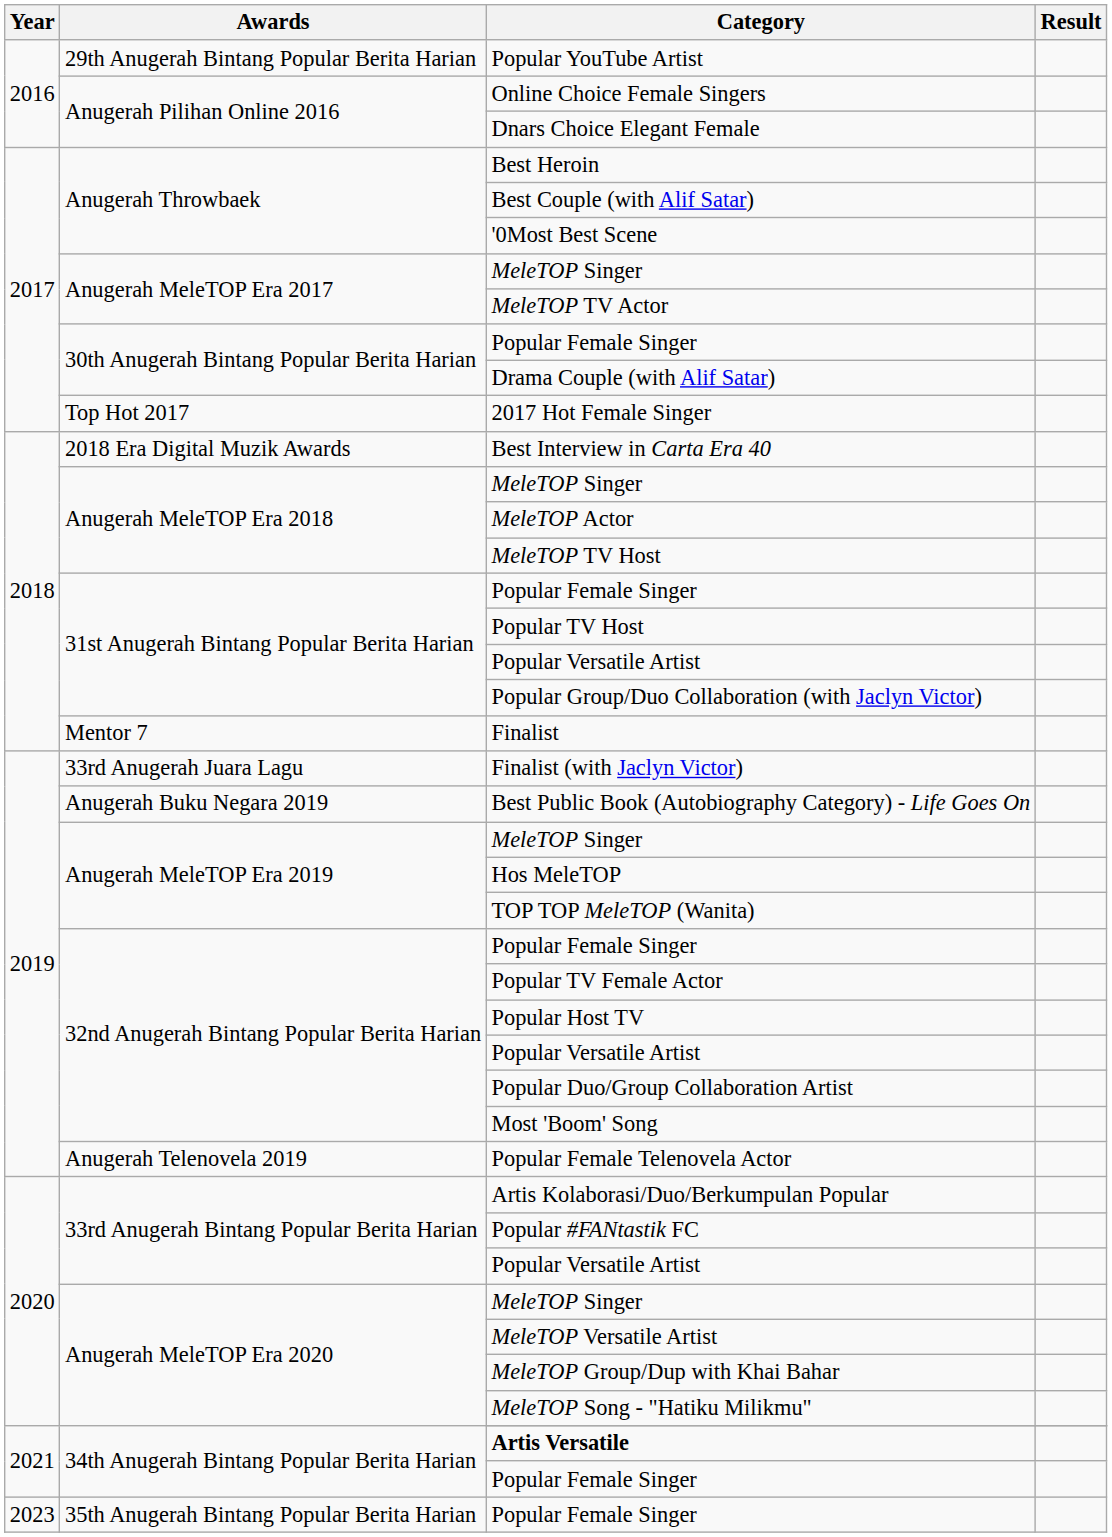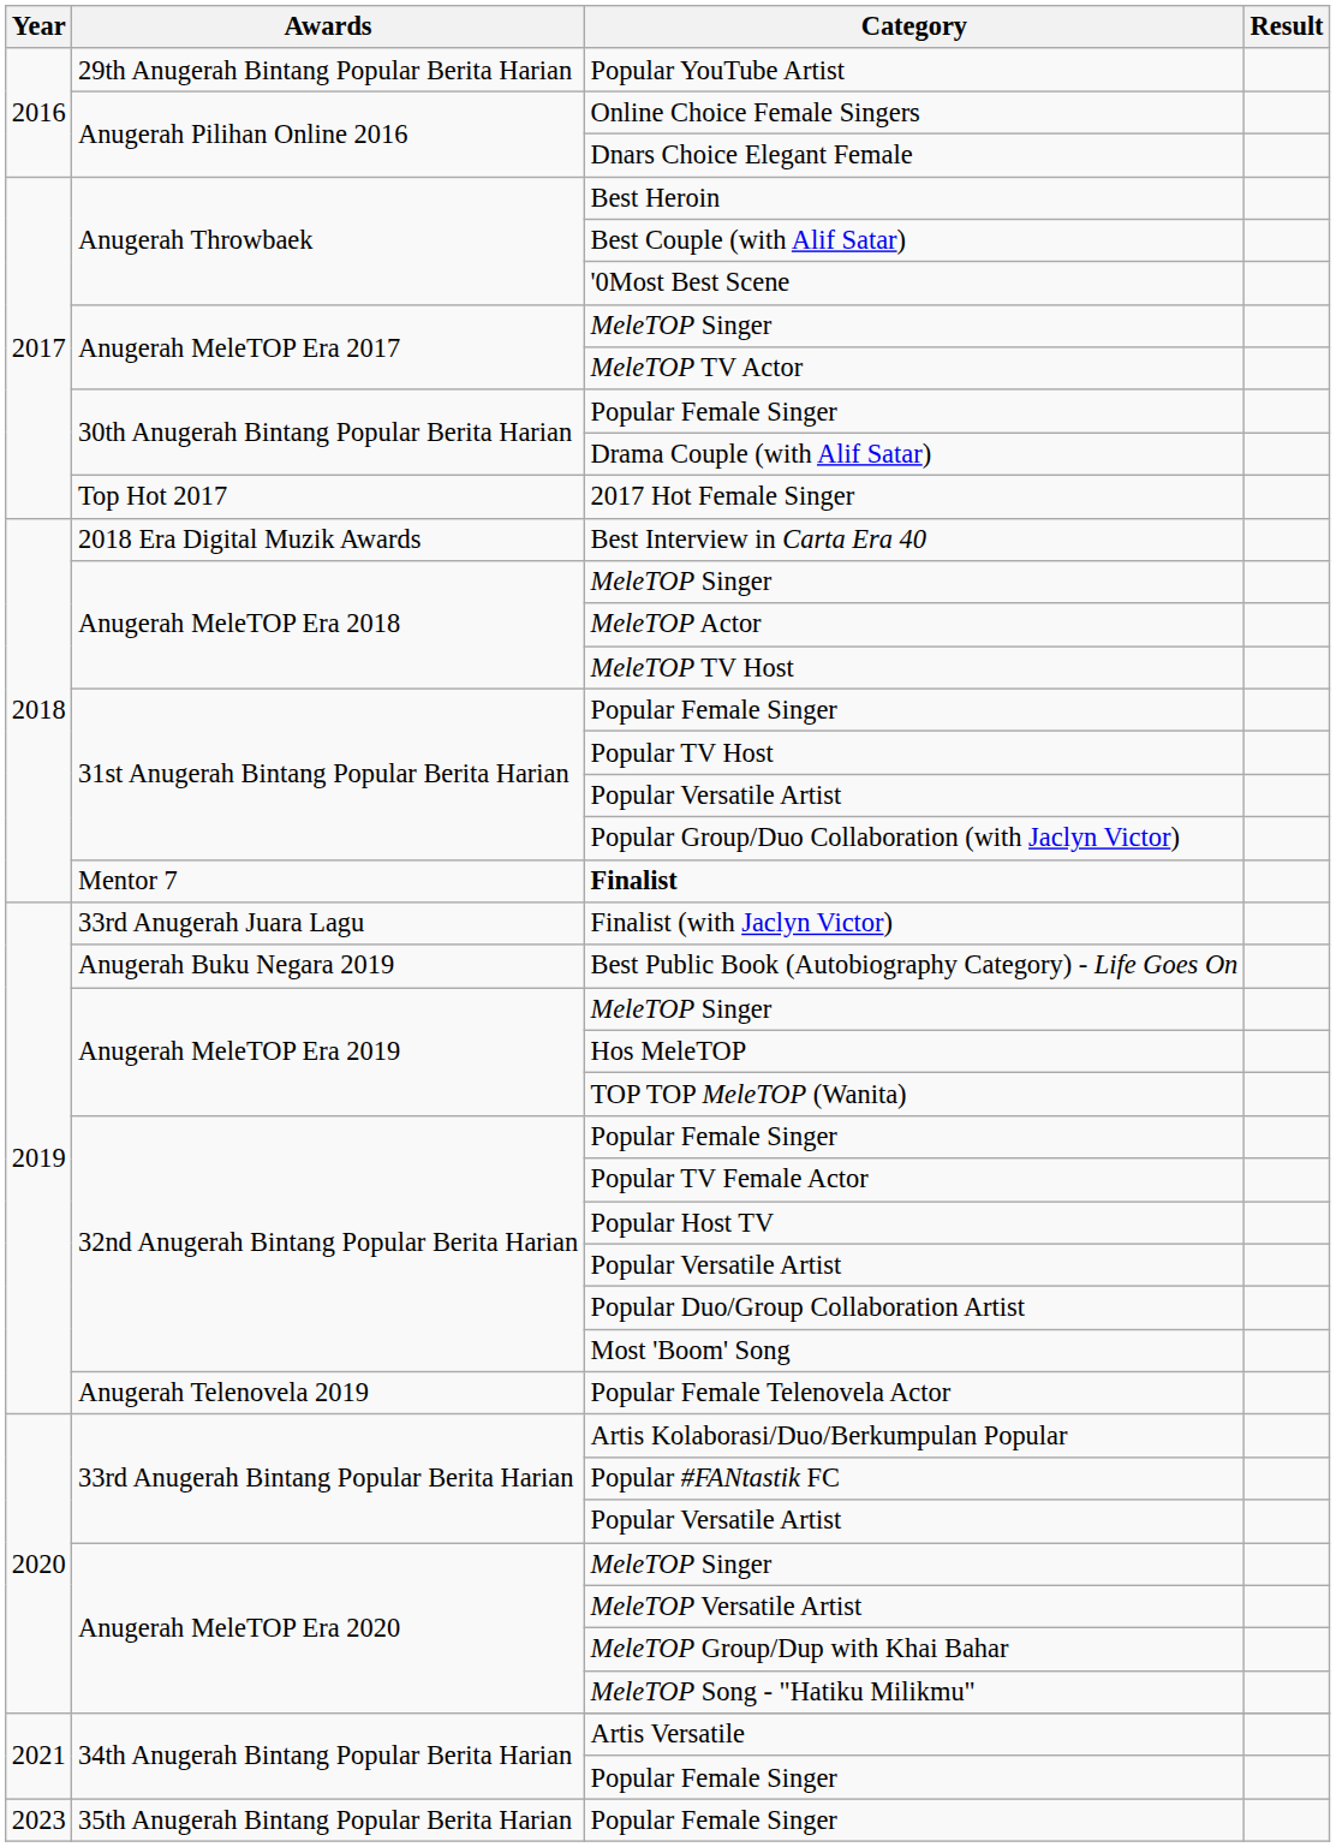Finalist | Category: normal -> bold
Artis Versatile | Category: bold -> normal
